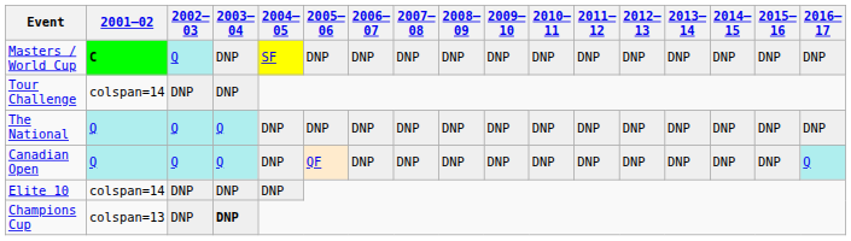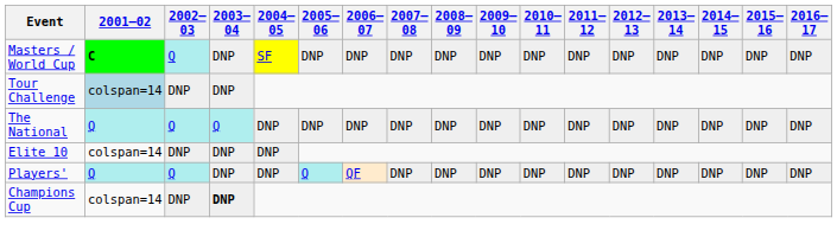Tour Challenge | 2001–02: no background -> lightblue background
- row: Canadian Open | Q | Q | Q | DNP | QF | DNP | DNP | DNP | DNP | DNP | DNP | DNP | DNP | DNP | DNP | Q
+ row: Players' | Q | Q | DNP | DNP | Q | QF | DNP | DNP | DNP | DNP | DNP | DNP | DNP | DNP | DNP | DNP
Champions Cup | 2001–02: colspan=13 -> colspan=14
